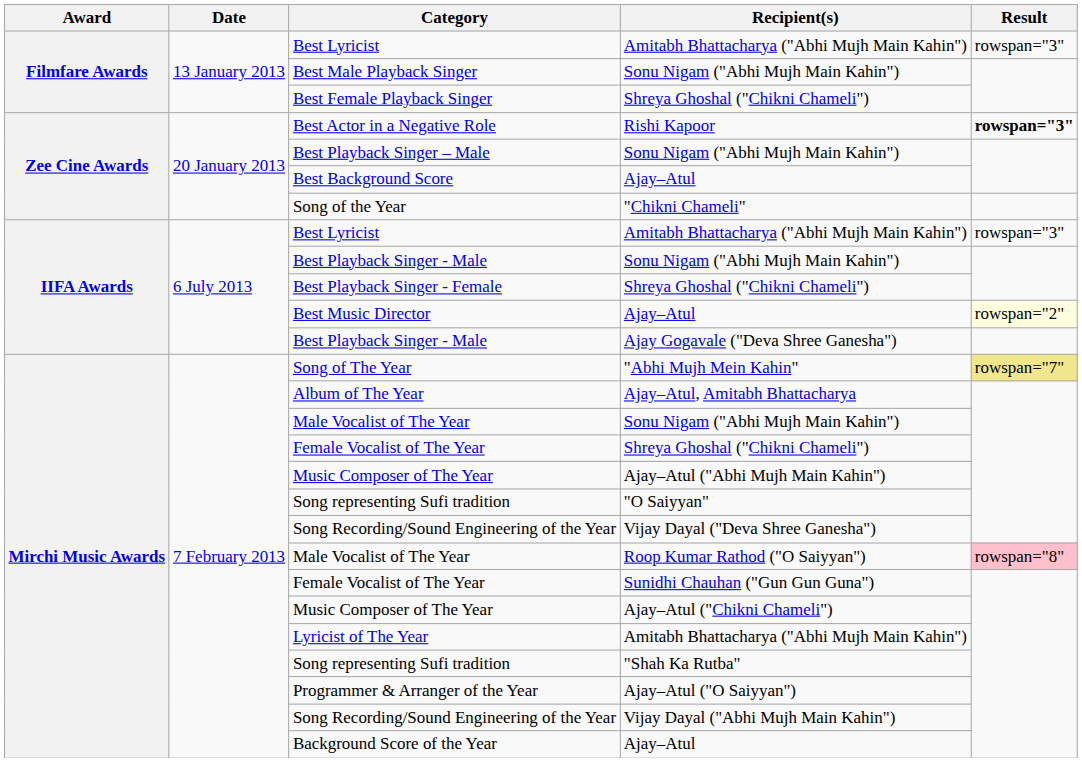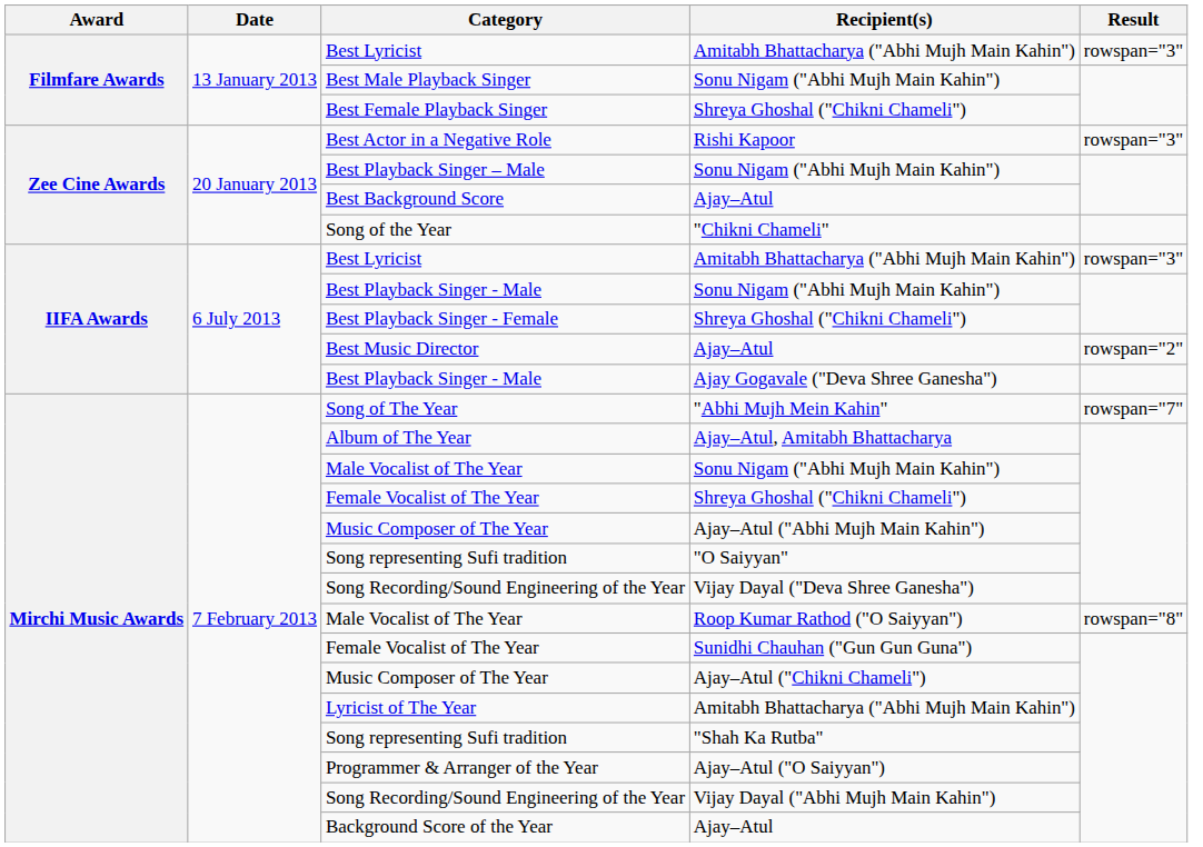Best Actor in a Negative Role | Result: bold -> normal
Best Music Director | Result: lightyellow background -> no background
Song of The Year | Result: khaki background -> no background
Male Vocalist of The Year / Roop Kumar Rathod ("O Saiyyan") | Result: pink background -> no background
